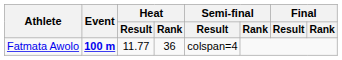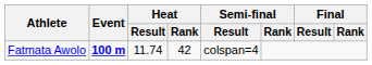Fatmata Awolo | Heat / Result: 11.77 -> 11.74
Fatmata Awolo | Heat / Rank: 36 -> 42
